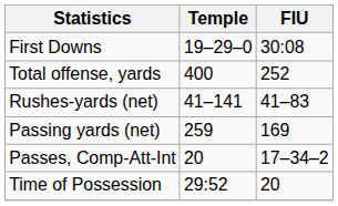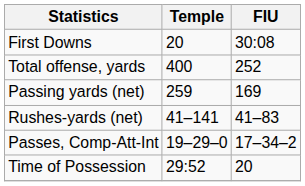First Downs | Temple: 19–29–0 -> 20
rows swapped: Rushes-yards (net) <-> Passing yards (net)
Passes, Comp-Att-Int | Temple: 20 -> 19–29–0
